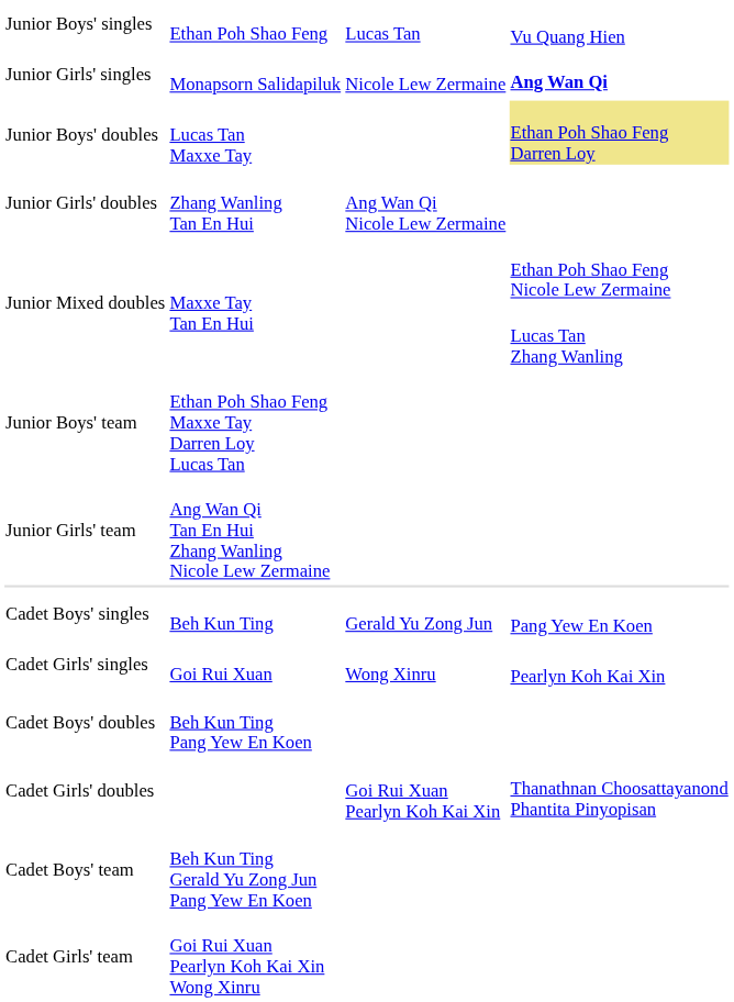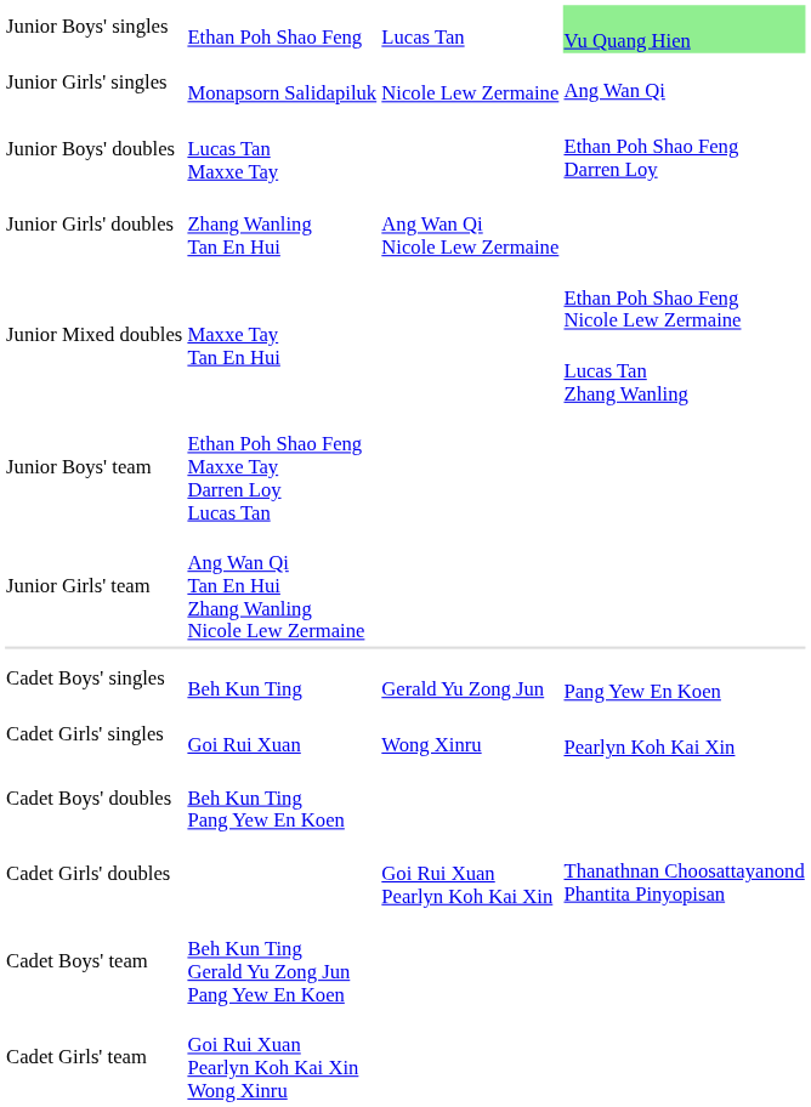Junior Boys' singles / Vu Quang Hien | column 4: no background -> lightgreen background
Junior Girls' singles / Ang Wan Qi | column 4: bold -> normal
Junior Boys' doubles / Ethan Poh Shao Feng Darren Loy | column 4: khaki background -> no background
